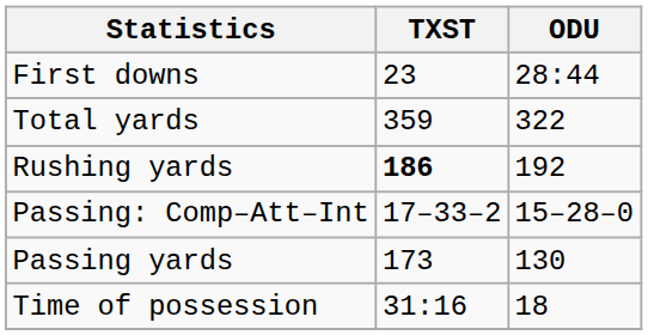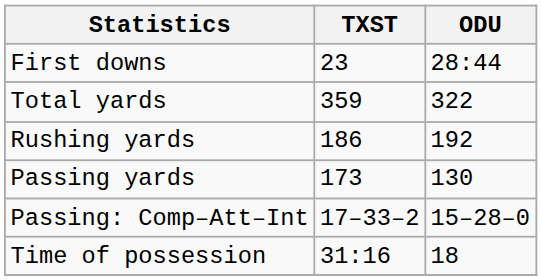Rushing yards | TXST: bold -> normal
rows swapped: Passing yards <-> Passing: Comp–Att–Int
